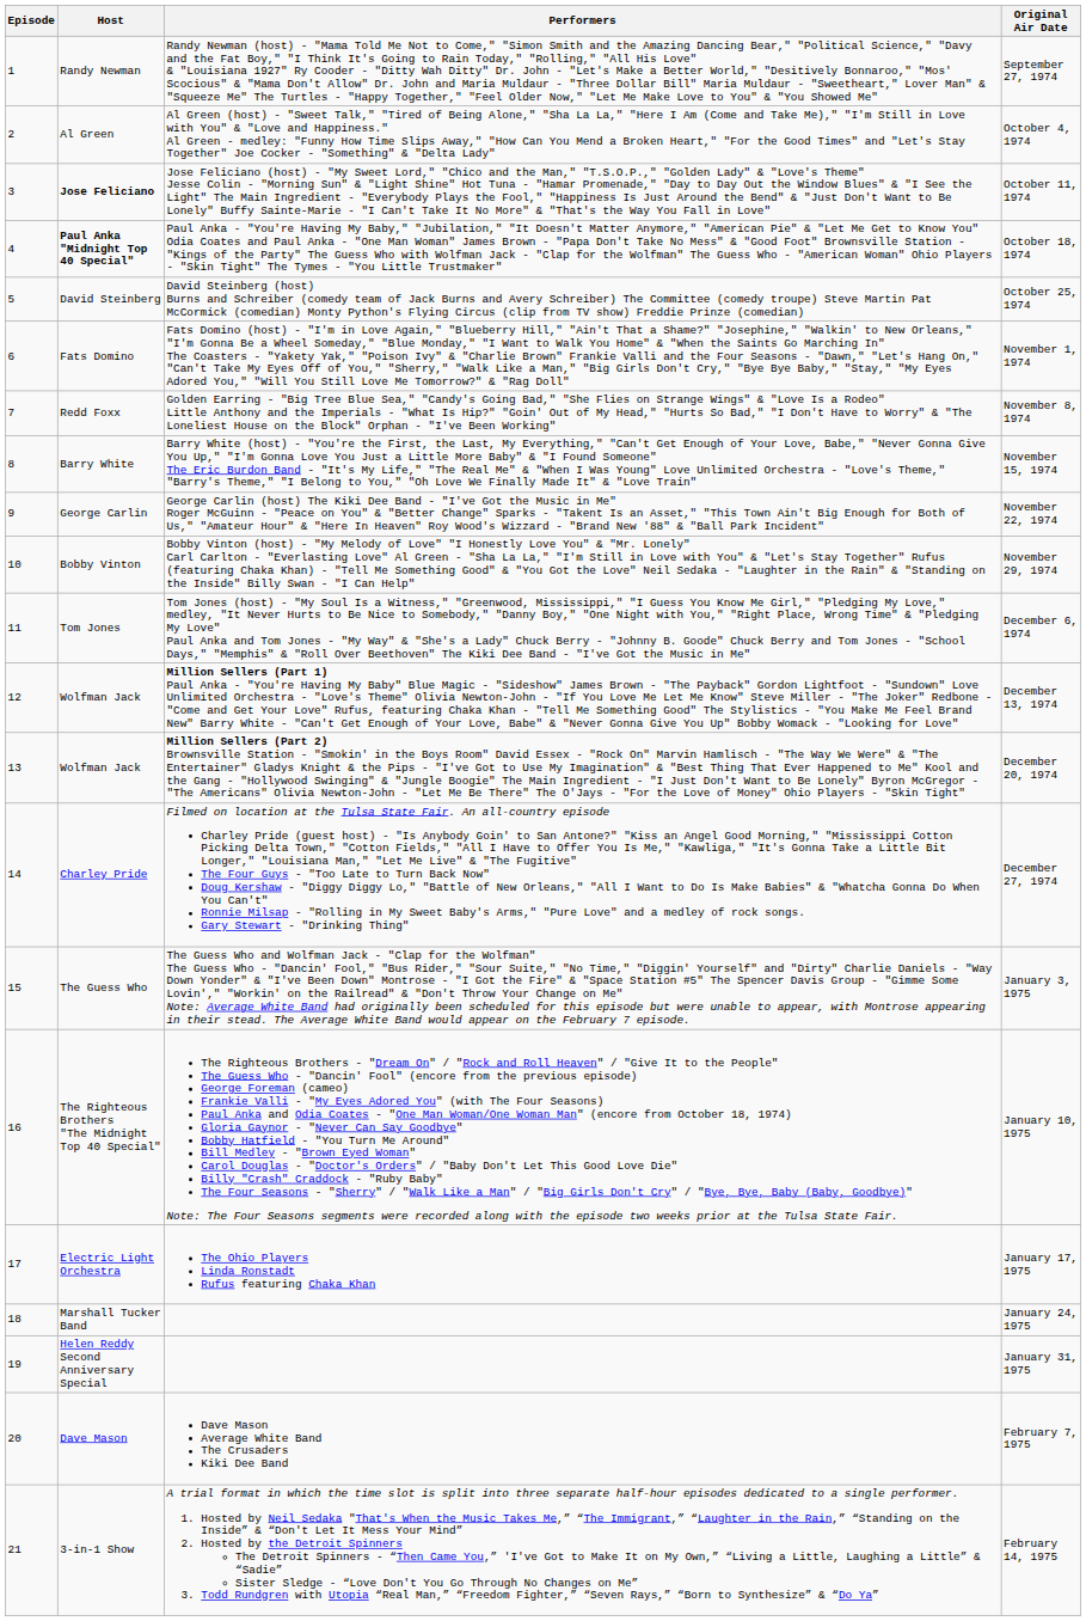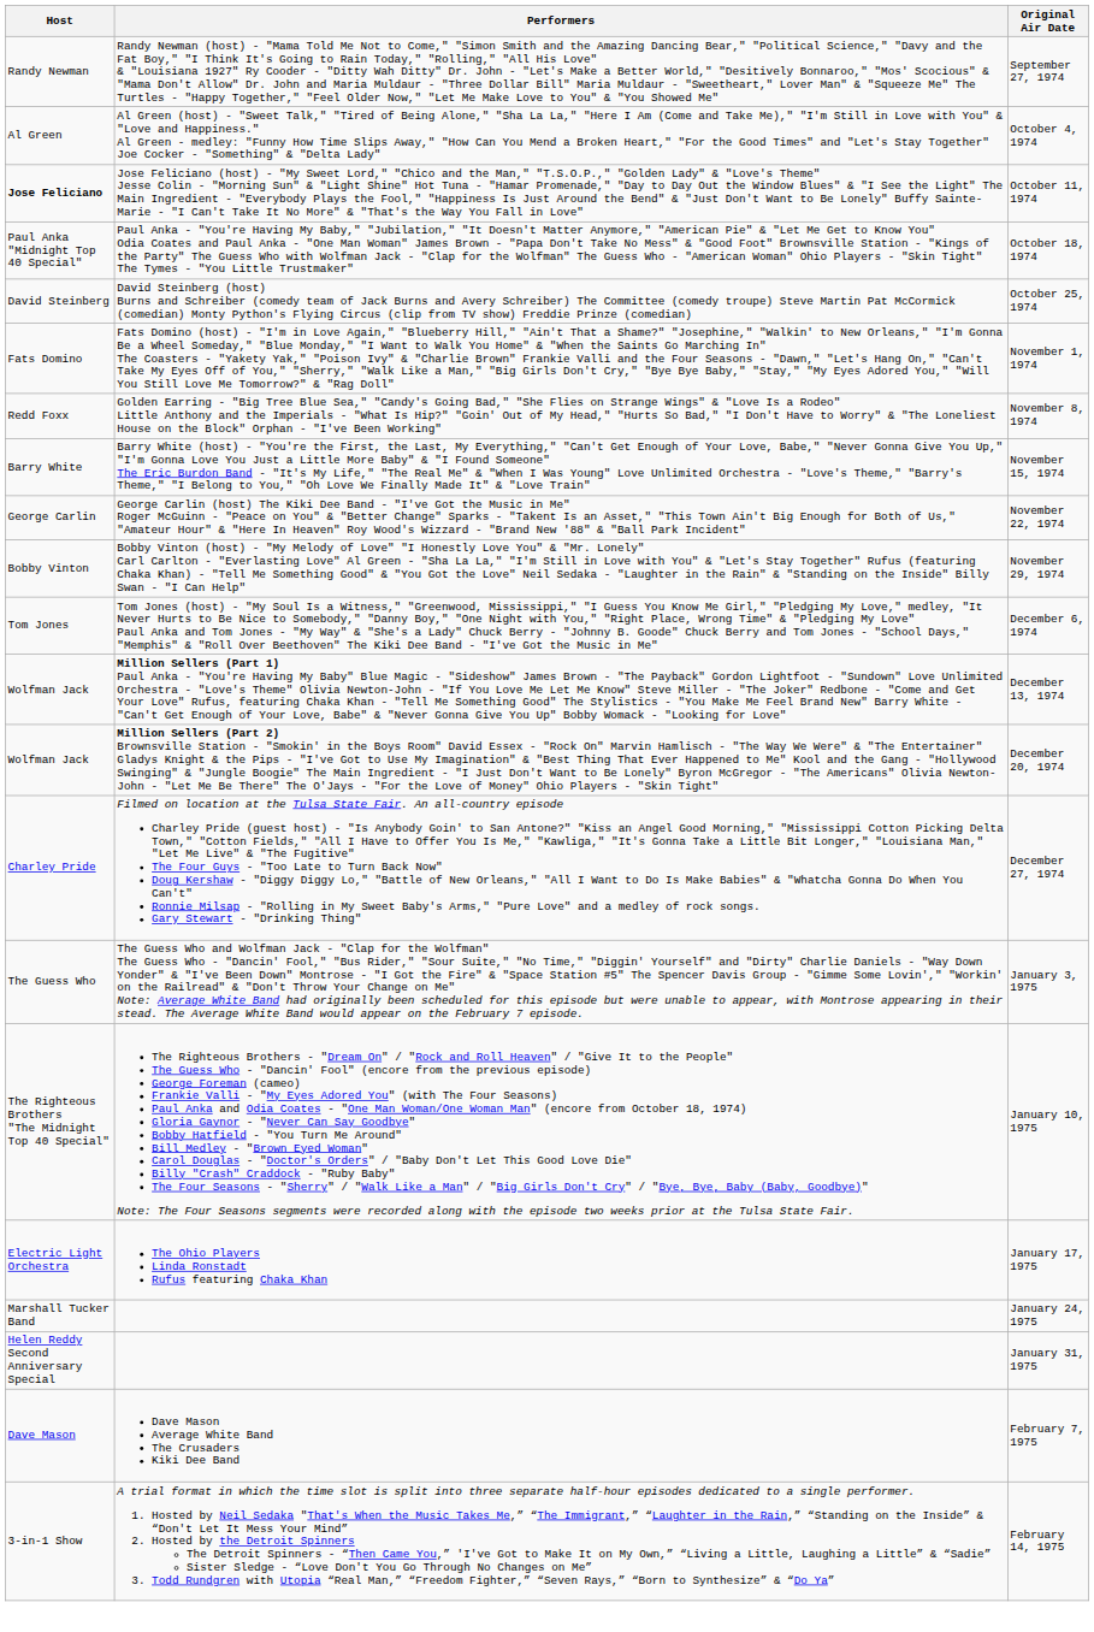- column: Episode | 1 | 2 | 3 | 4 | 5 | 6 | 7 | 8 | 9 | 10 | 11 | 12 | 13 | 14 | 15 | 16 | 17 | 18 | 19 | 20 | 21
October 18, 1974 | Host: bold -> normal
